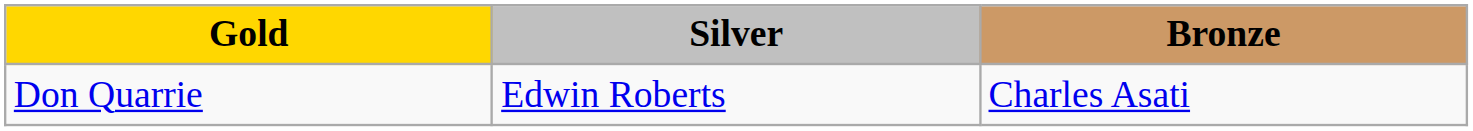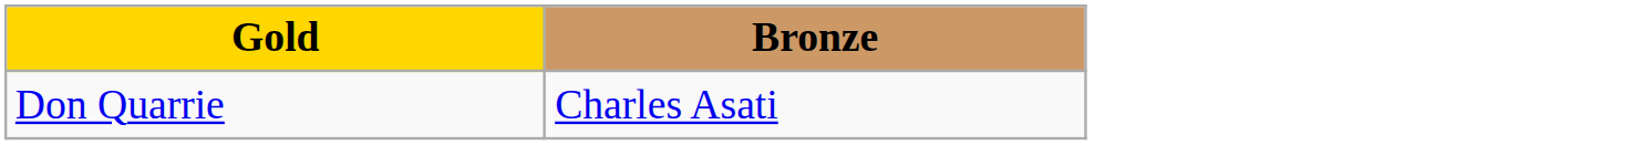- column: Silver | Edwin Roberts
